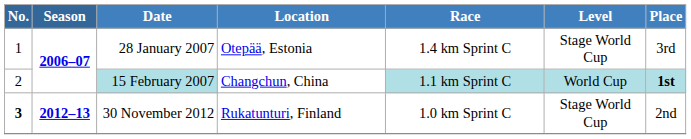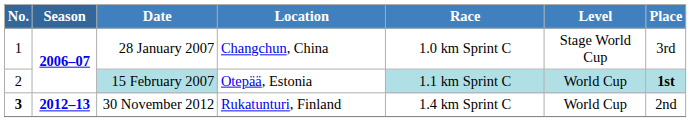28 January 2007 | Location: Otepää, Estonia -> Changchun, China
28 January 2007 | Race: 1.4 km Sprint C -> 1.0 km Sprint C
15 February 2007 | Location: Changchun, China -> Otepää, Estonia
30 November 2012 | Race: 1.0 km Sprint C -> 1.4 km Sprint C
30 November 2012 | Level: Stage World Cup -> World Cup
